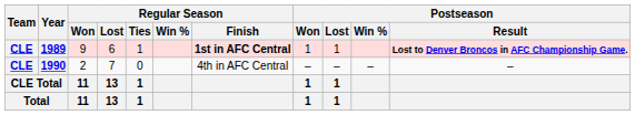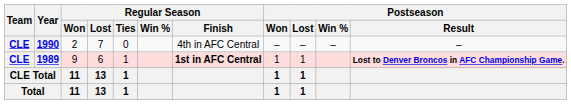rows swapped: 1989 <-> 1990
